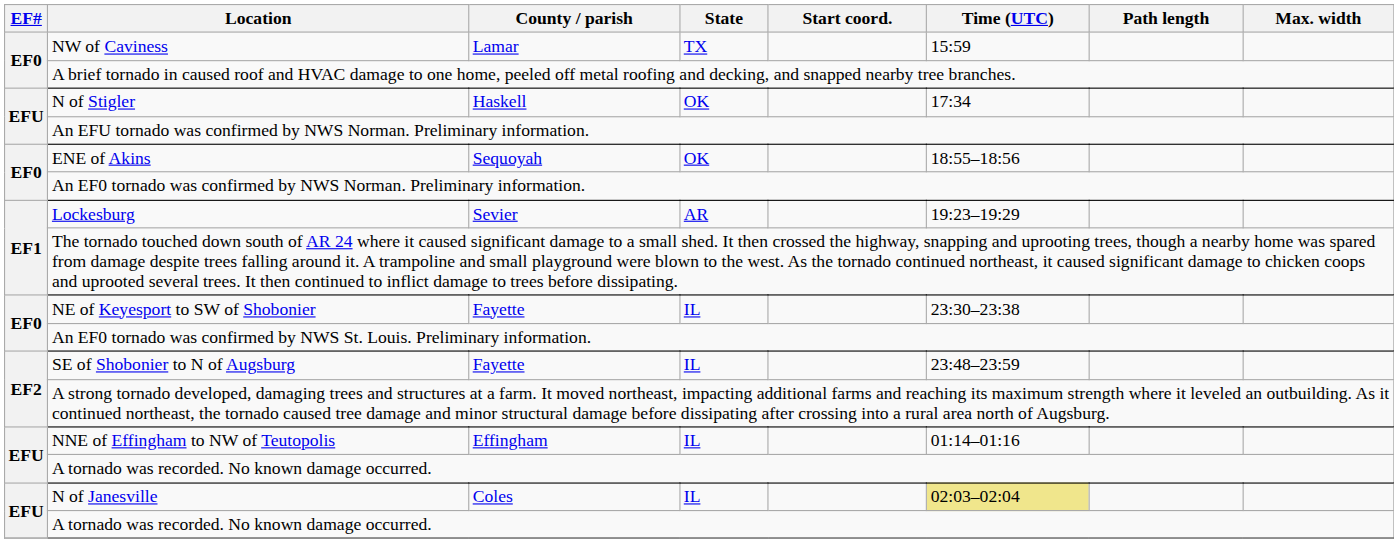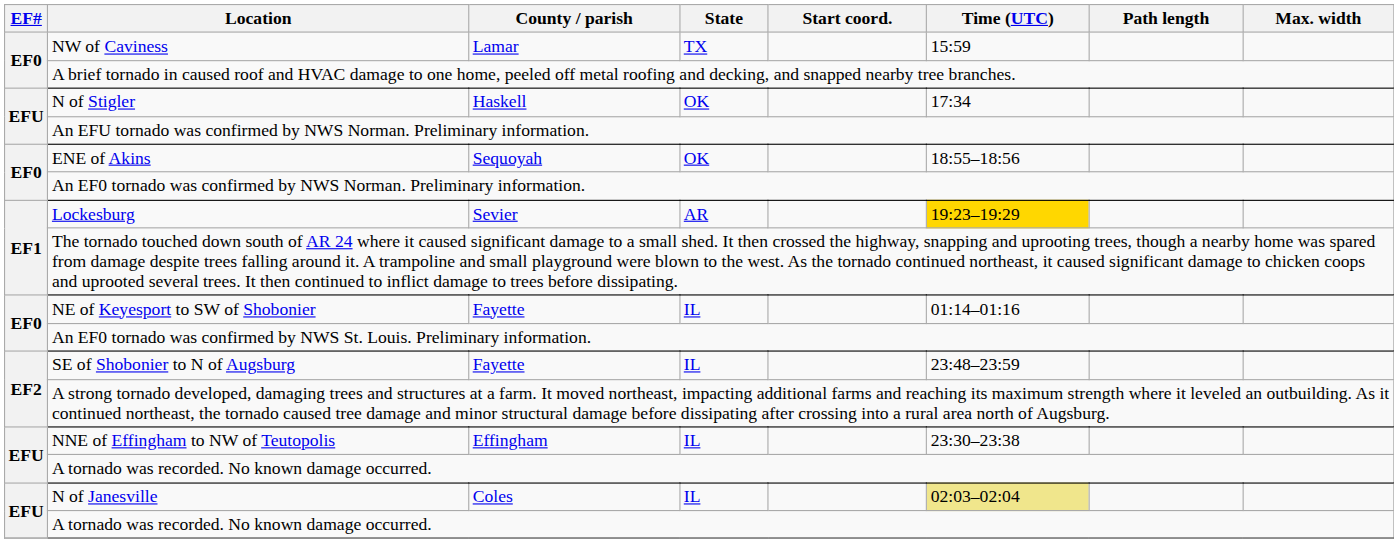Lockesburg | Time (UTC): no background -> gold background
NE of Keyesport to SW of Shobonier | Time (UTC): 23:30–23:38 -> 01:14–01:16
NNE of Effingham to NW of Teutopolis | Time (UTC): 01:14–01:16 -> 23:30–23:38
